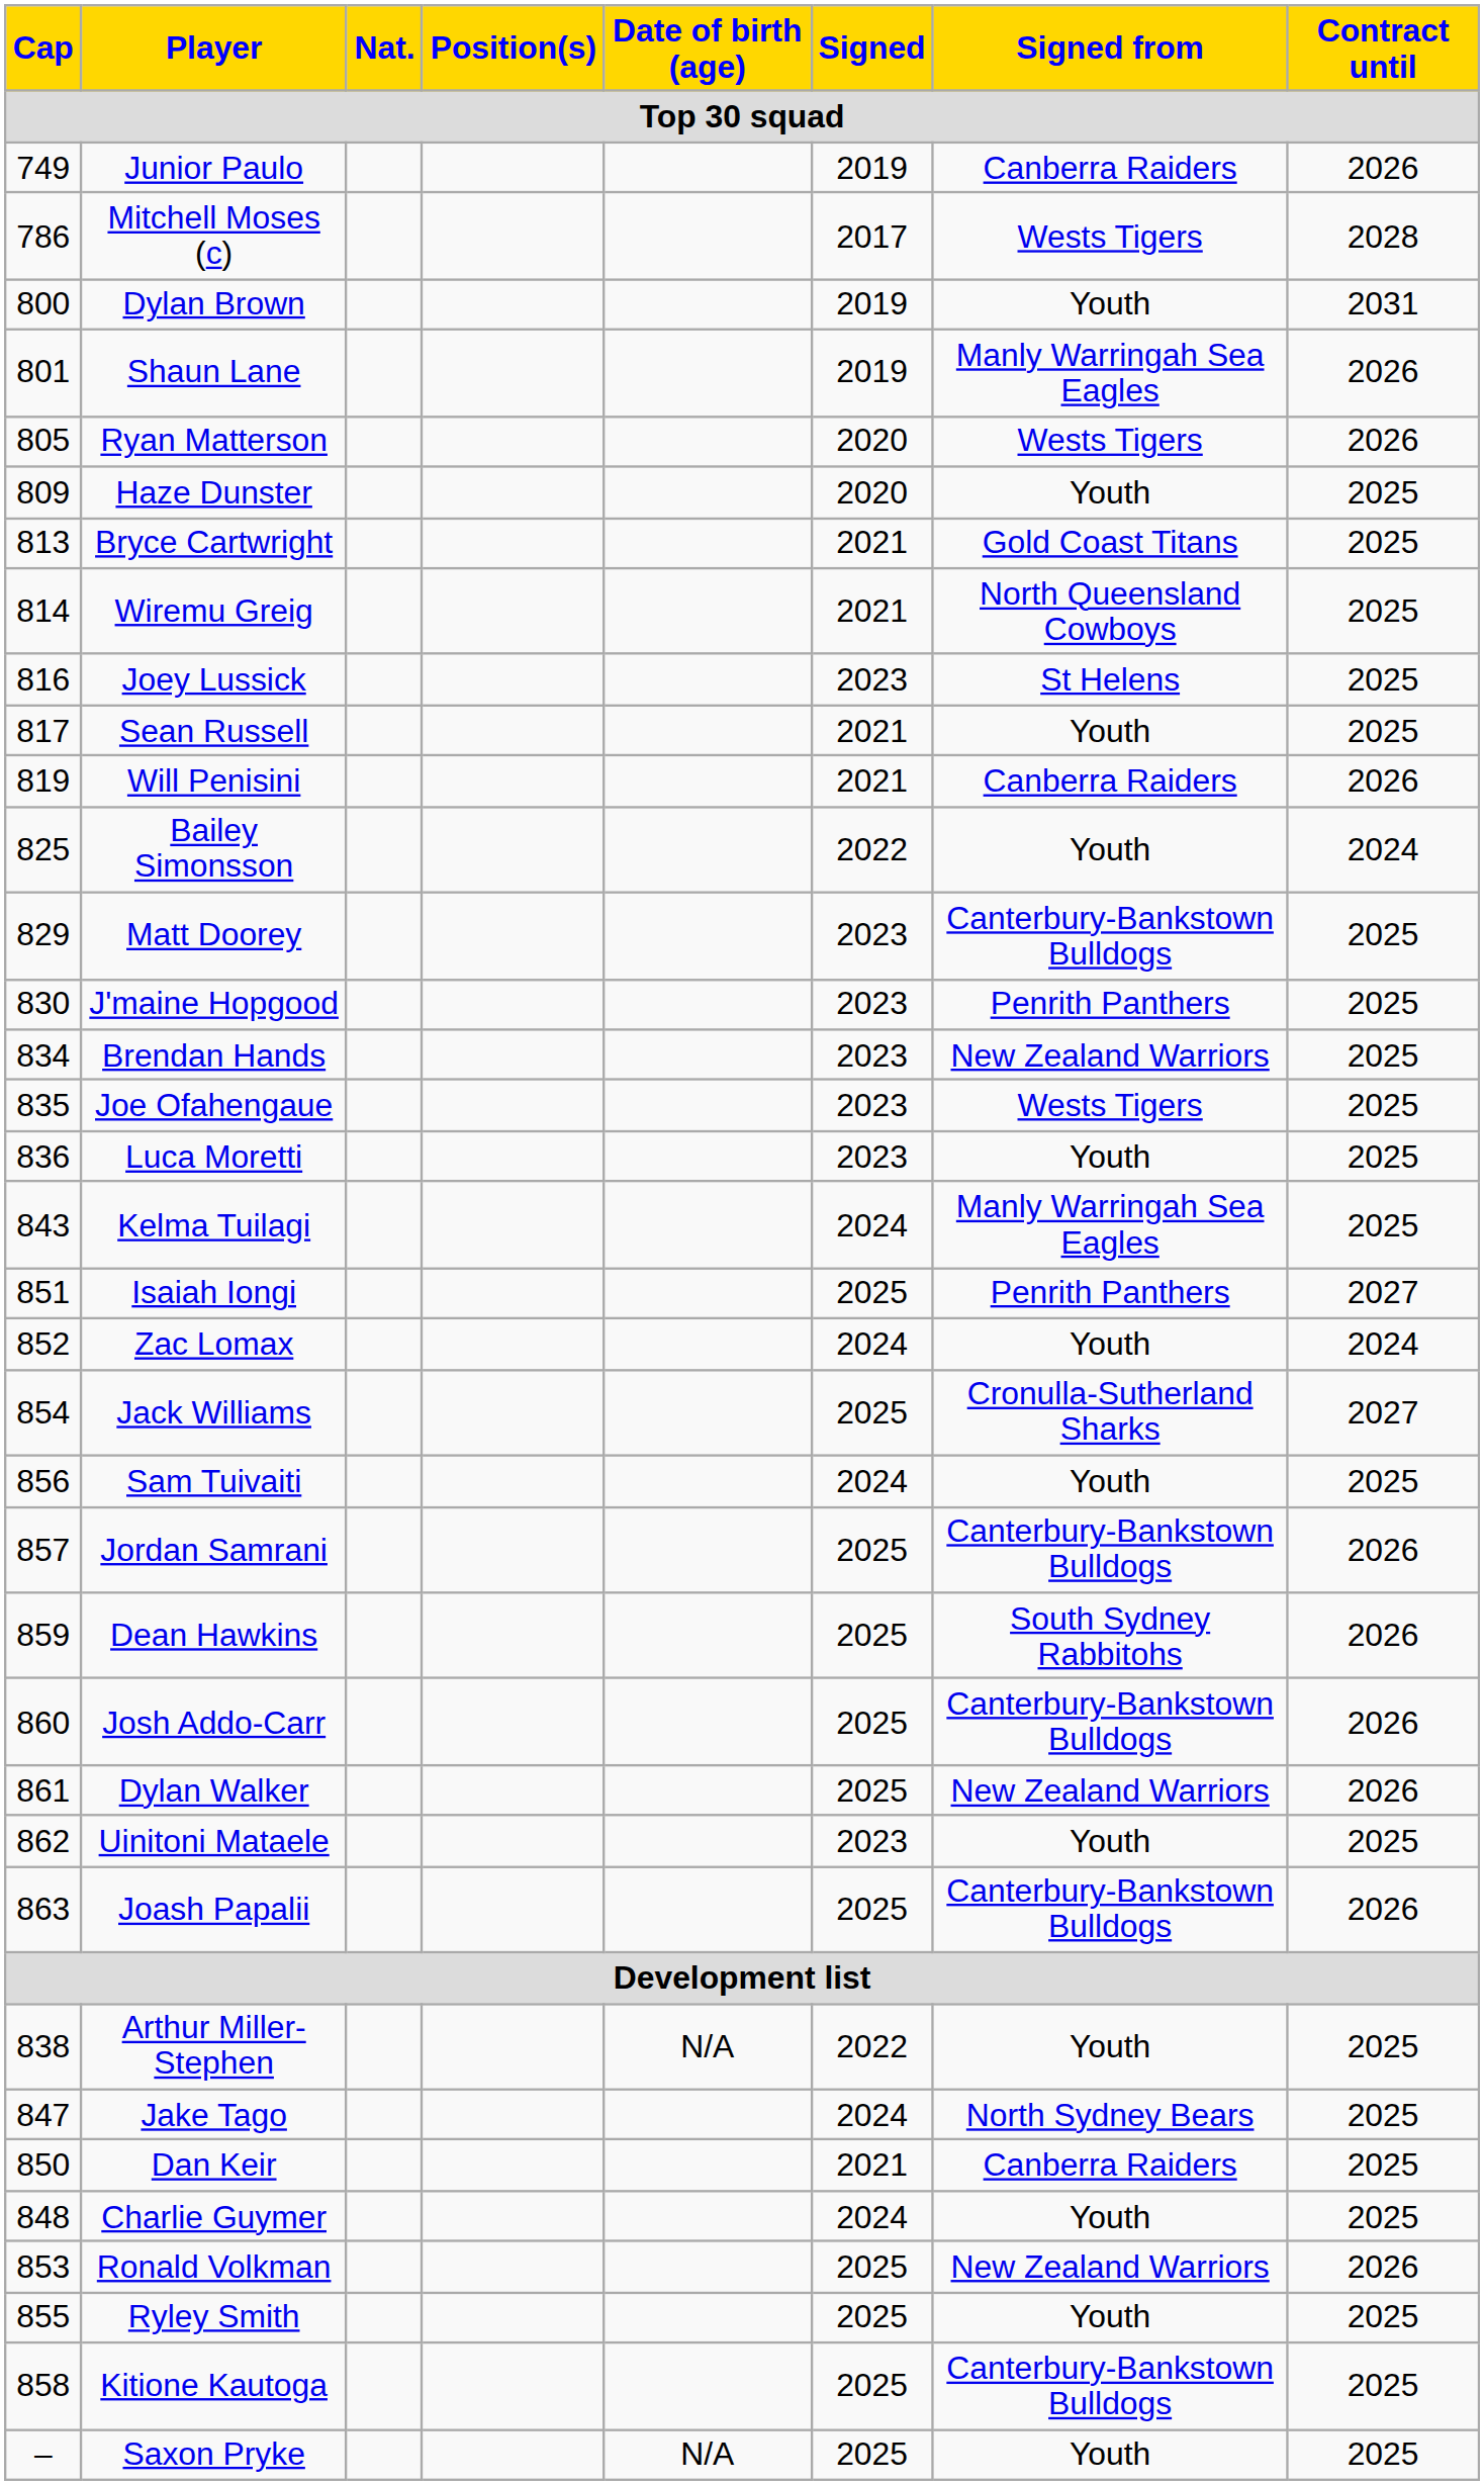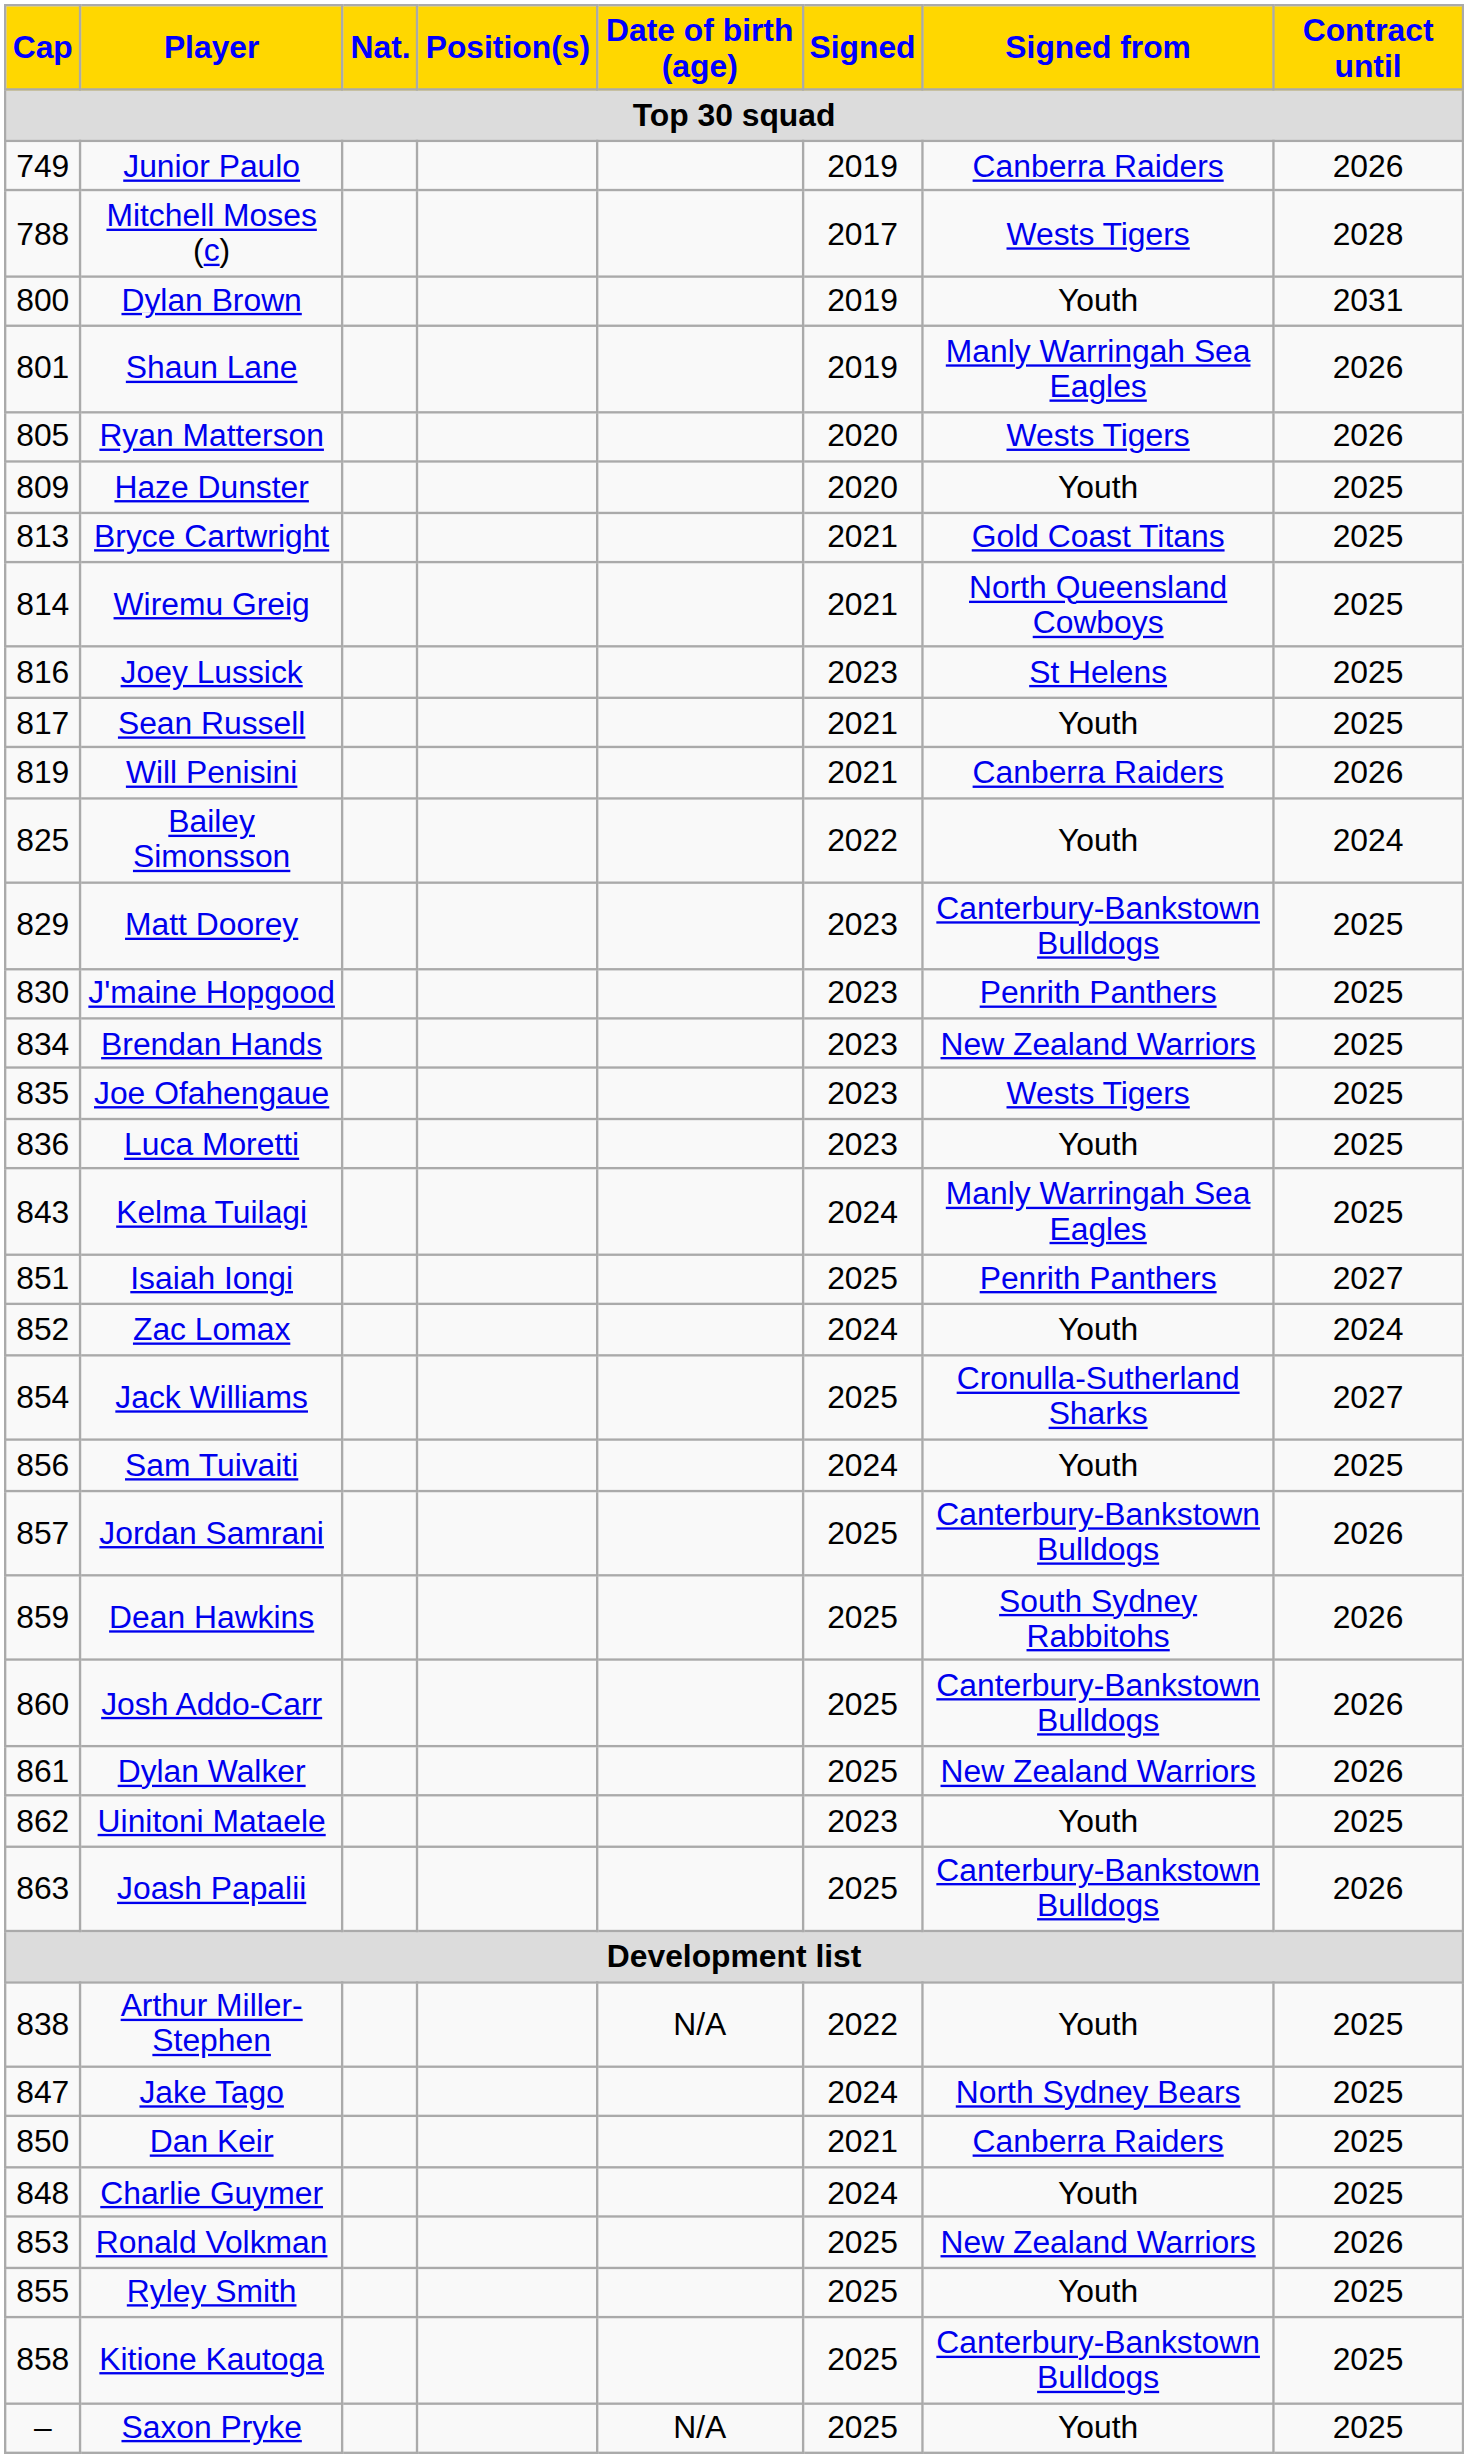Mitchell Moses (c) | Cap: 786 -> 788
